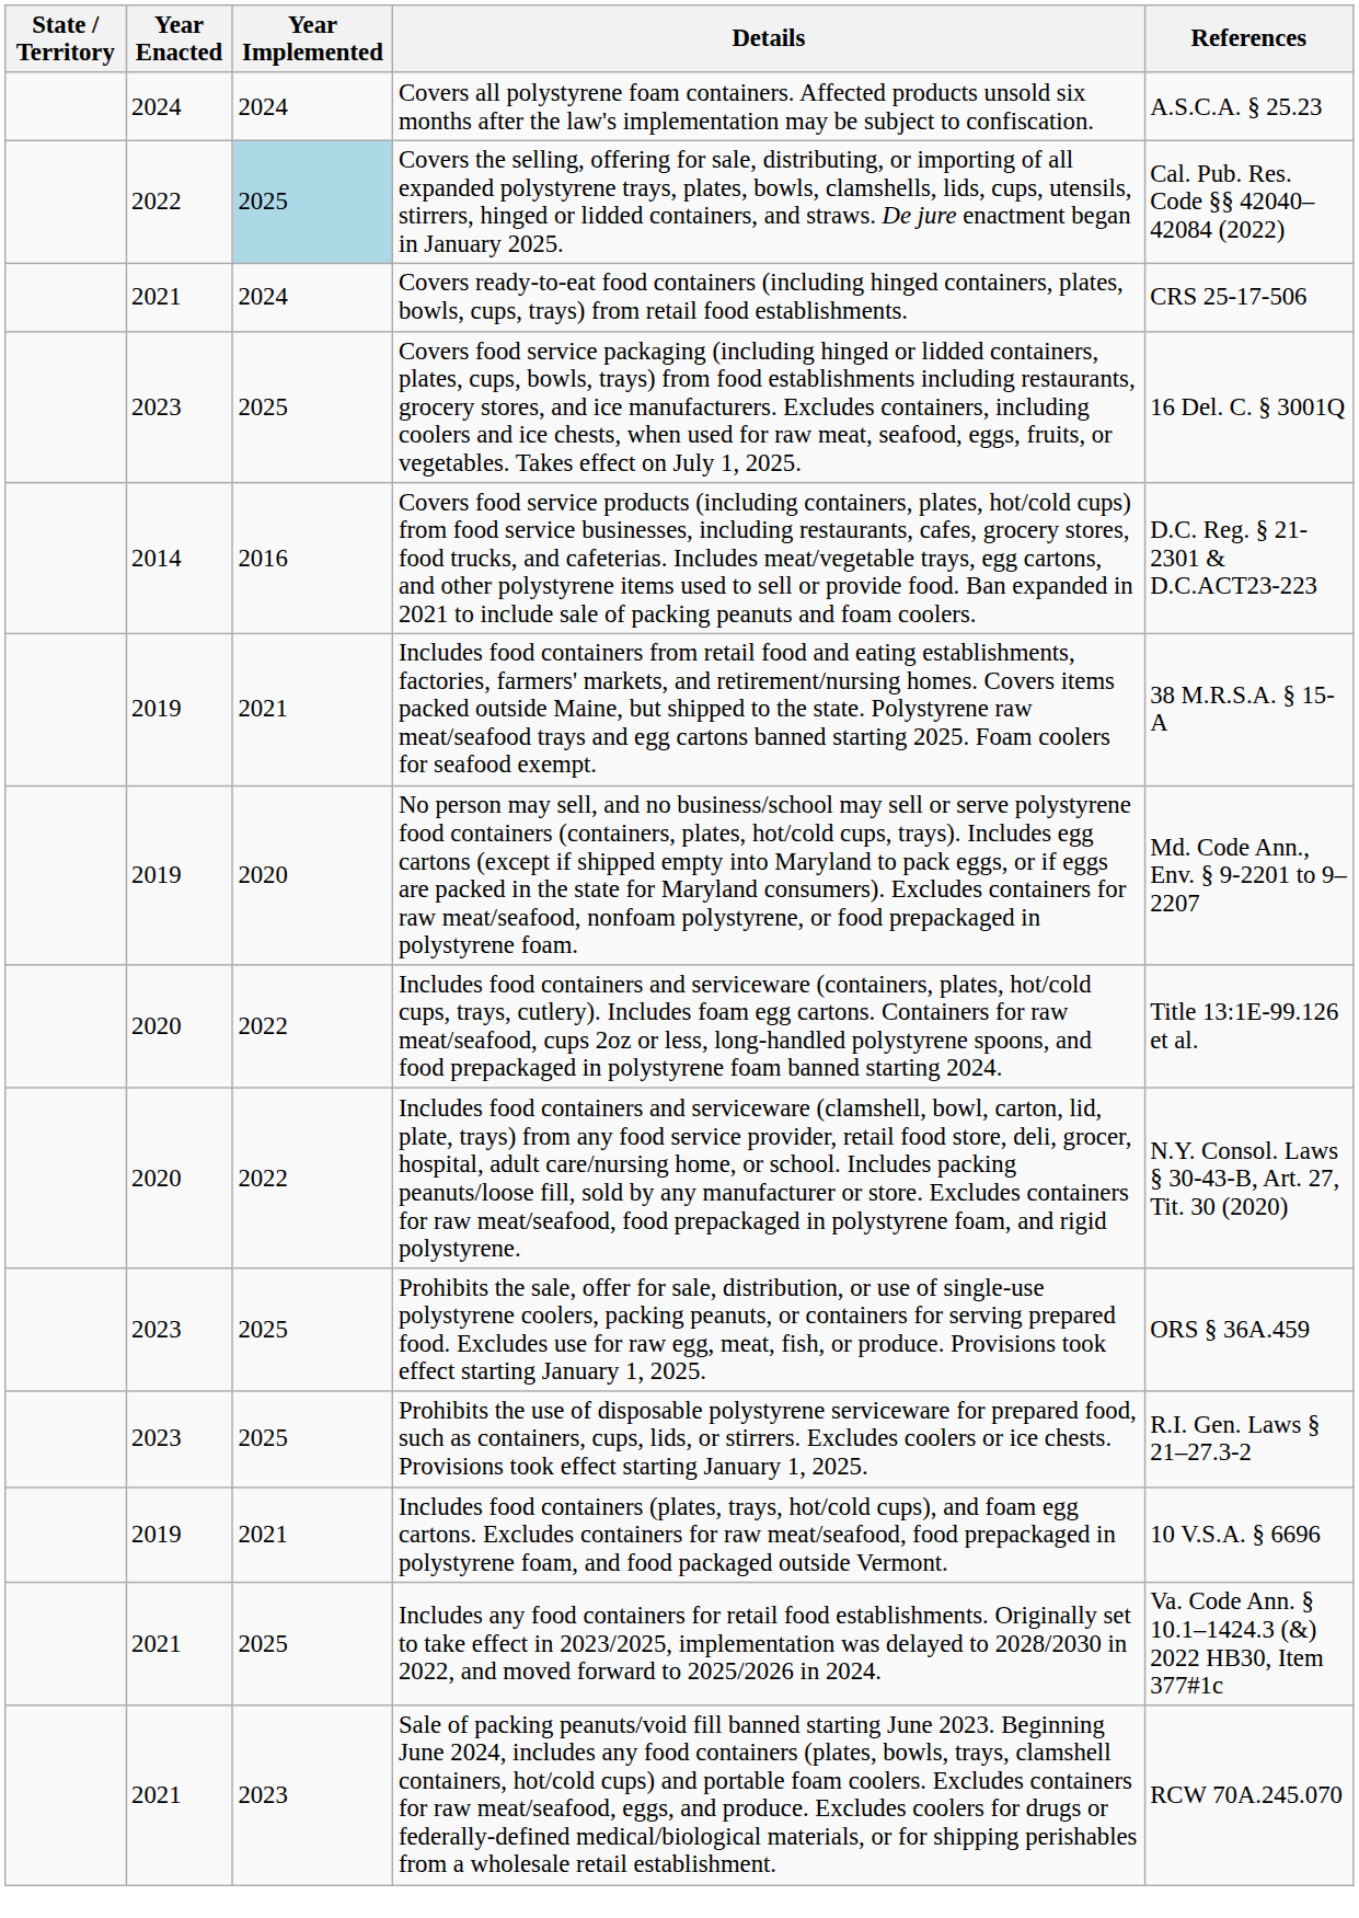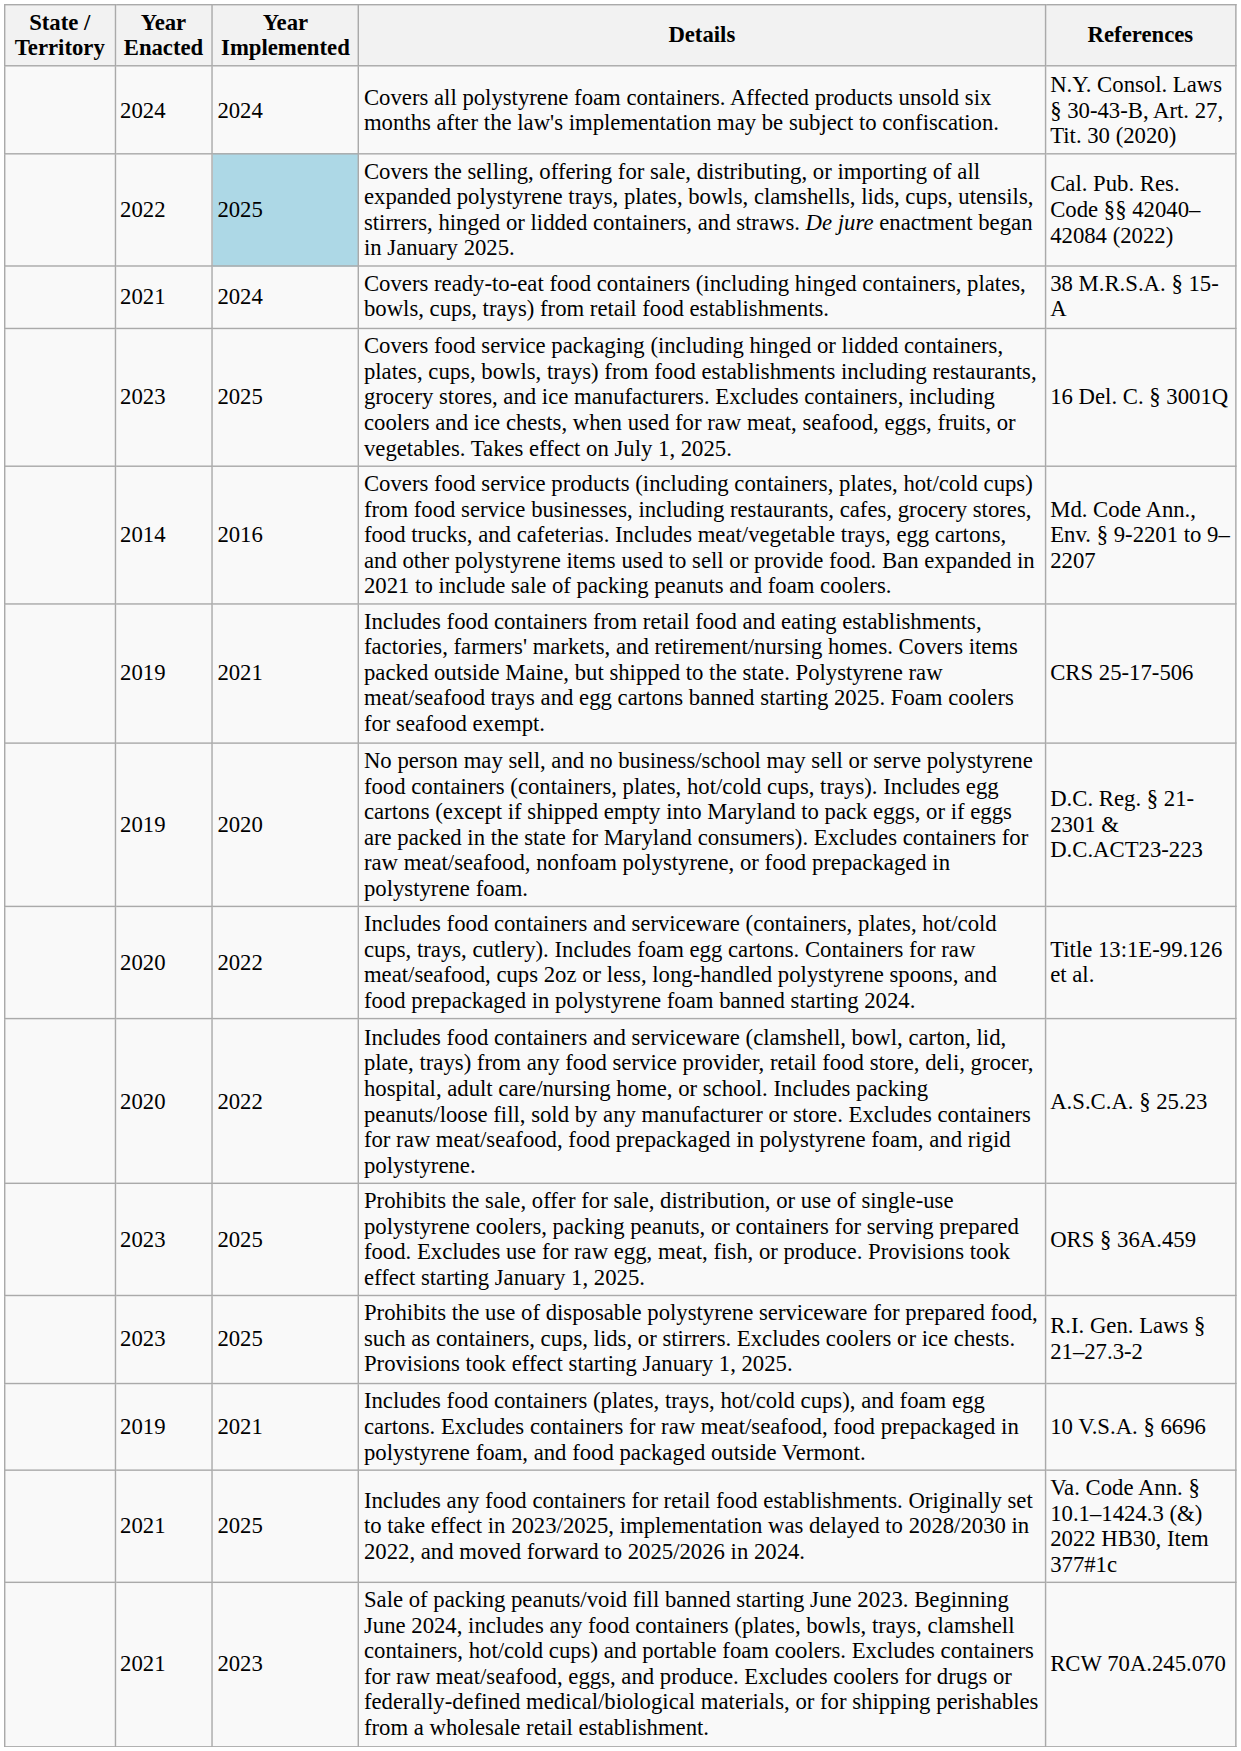row 2 | References: A.S.C.A. § 25.23 -> N.Y. Consol. Laws § 30-43-B, Art. 27, Tit. 30 (2020)
row 4 | References: CRS 25-17-506 -> 38 M.R.S.A. § 15-A
row 6 | References: D.C. Reg. § 21-2301 & D.C.ACT23-223 -> Md. Code Ann., Env. § 9-2201 to 9–2207
row 7 | References: 38 M.R.S.A. § 15-A -> CRS 25-17-506
row 8 | References: Md. Code Ann., Env. § 9-2201 to 9–2207 -> D.C. Reg. § 21-2301 & D.C.ACT23-223
row 10 | References: N.Y. Consol. Laws § 30-43-B, Art. 27, Tit. 30 (2020) -> A.S.C.A. § 25.23
